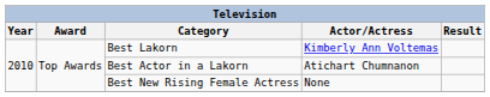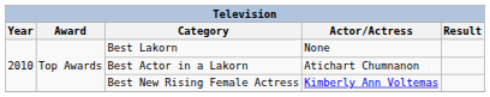Best Lakorn | Actor/Actress: Kimberly Ann Voltemas -> None
Best New Rising Female Actress | Actor/Actress: None -> Kimberly Ann Voltemas
